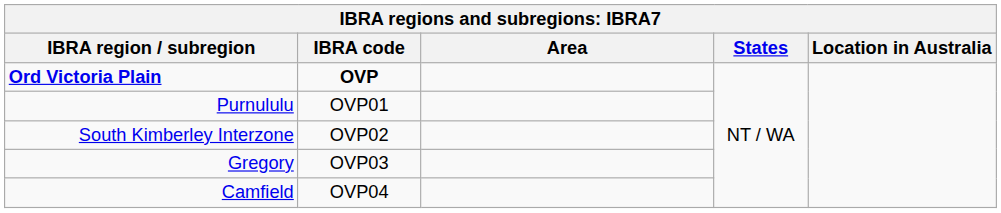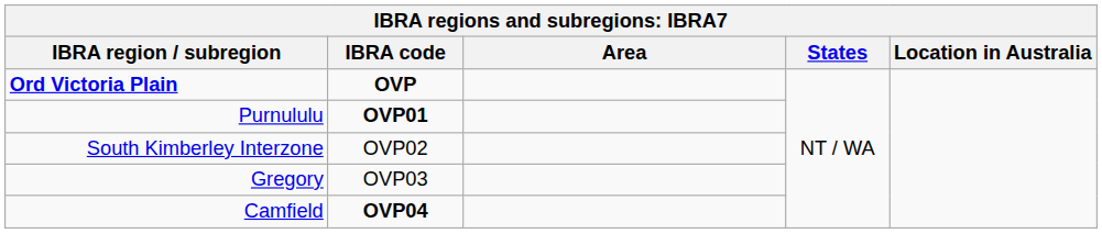Purnululu | IBRA code: normal -> bold
Camfield | IBRA code: normal -> bold
